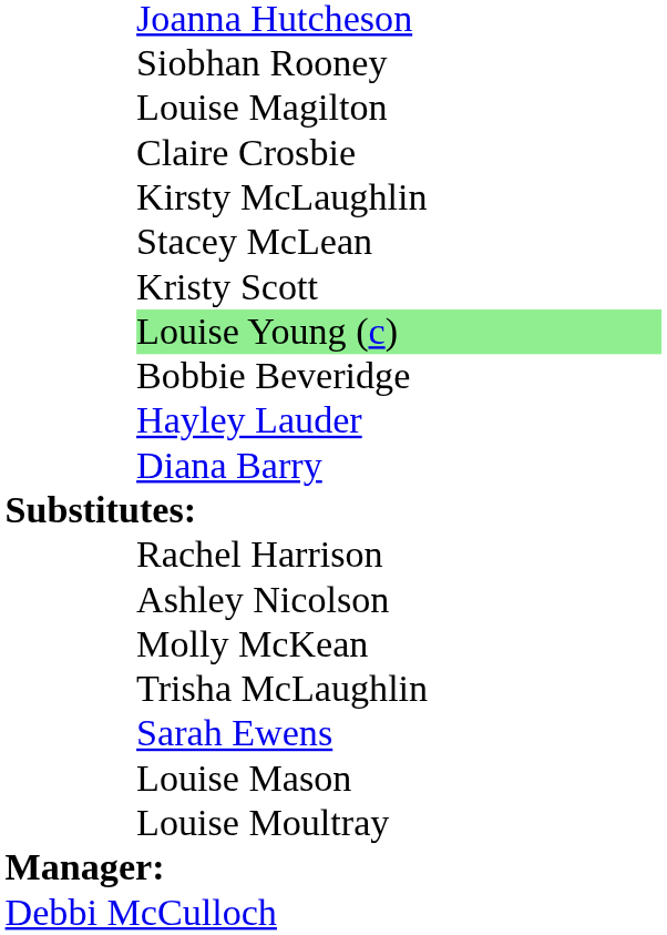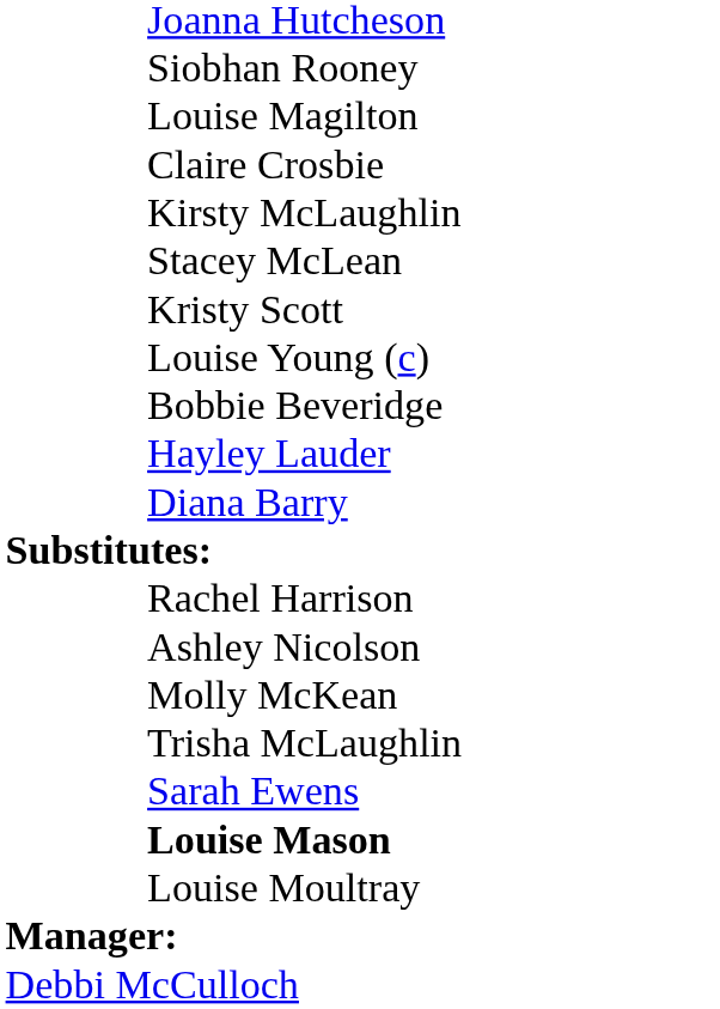Louise Young (c) | column 1: lightgreen background -> no background
Louise Mason | column 1: normal -> bold
